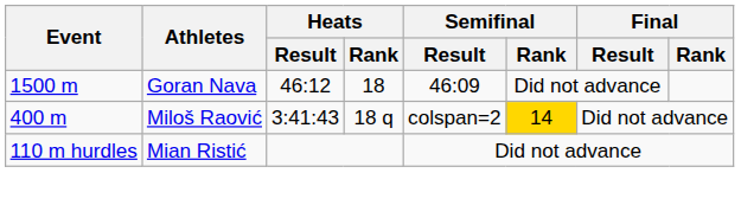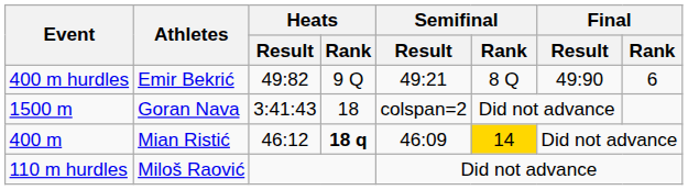+ row: 400 m hurdles | Emir Bekrić | 49:82 | 9 Q | 49:21 | 8 Q | 49:90 | 6
1500 m | Heats / Result: 46:12 -> 3:41:43
1500 m | Semifinal / Result: 46:09 -> colspan=2
400 m | Athletes: Miloš Raović -> Mian Ristić
400 m | Heats / Result: 3:41:43 -> 46:12
400 m | Heats / Rank: normal -> bold
400 m | Semifinal / Result: colspan=2 -> 46:09
110 m hurdles | Athletes: Mian Ristić -> Miloš Raović
